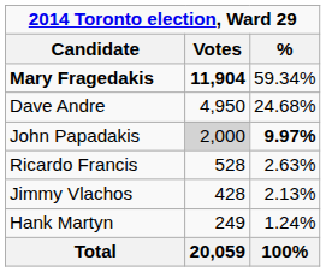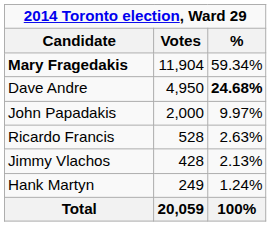Mary Fragedakis | Votes: bold -> normal
Dave Andre | %: normal -> bold
John Papadakis | Votes: lightgrey background -> no background
John Papadakis | %: bold -> normal
